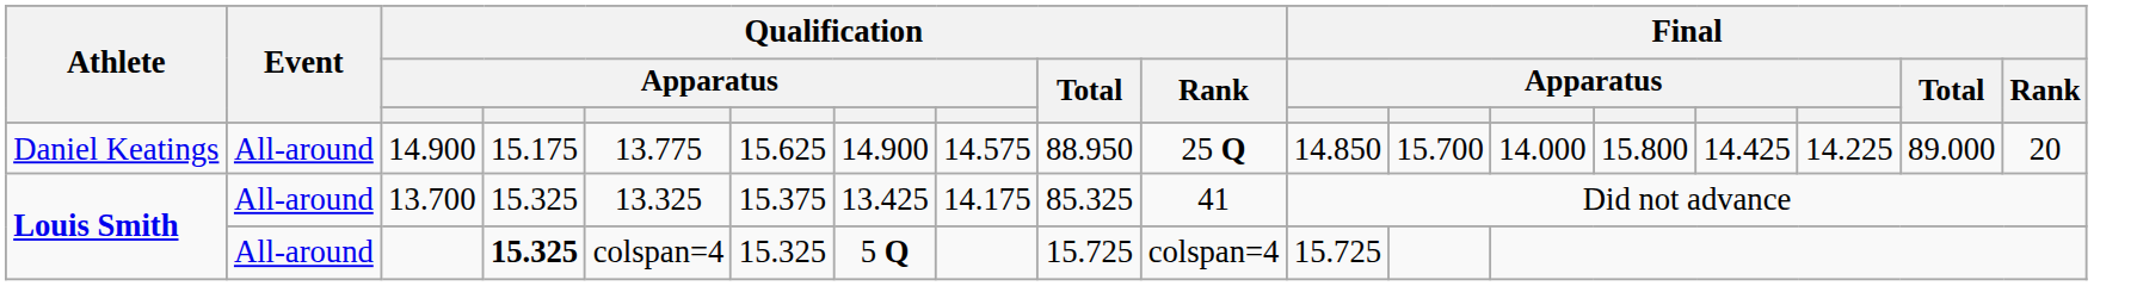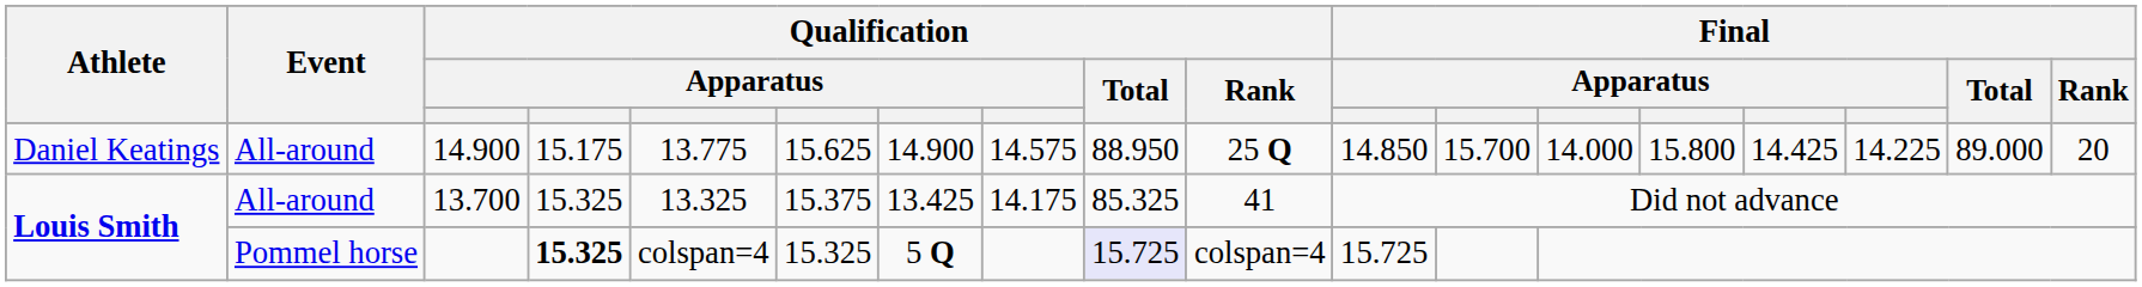row 6 | Event: All-around -> Pommel horse
row 6 | Qualification / Total: no background -> lavender background
